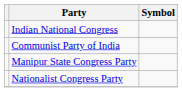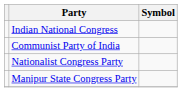rows swapped: Nationalist Congress Party <-> Manipur State Congress Party
